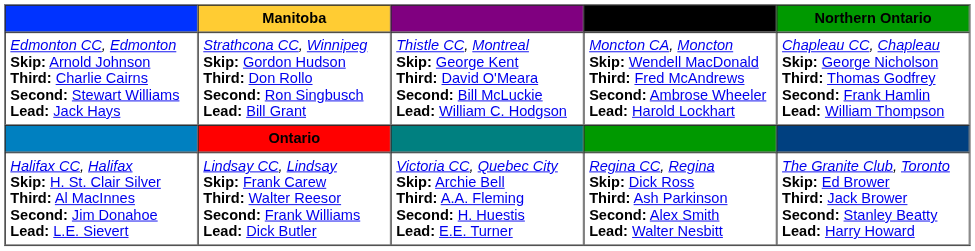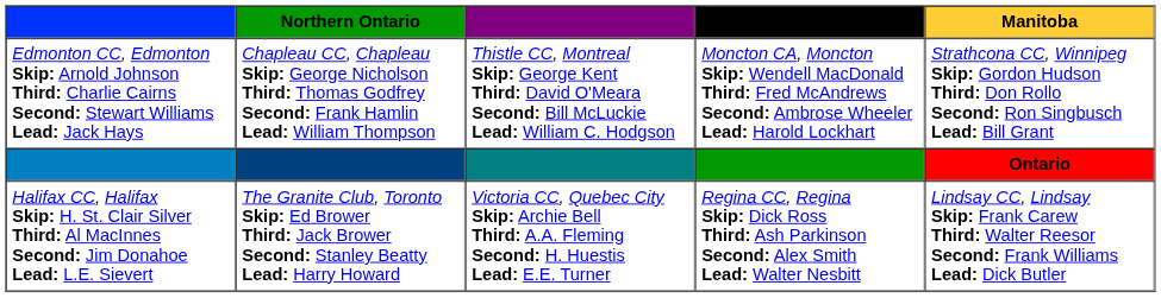columns swapped: Manitoba <-> Northern Ontario
